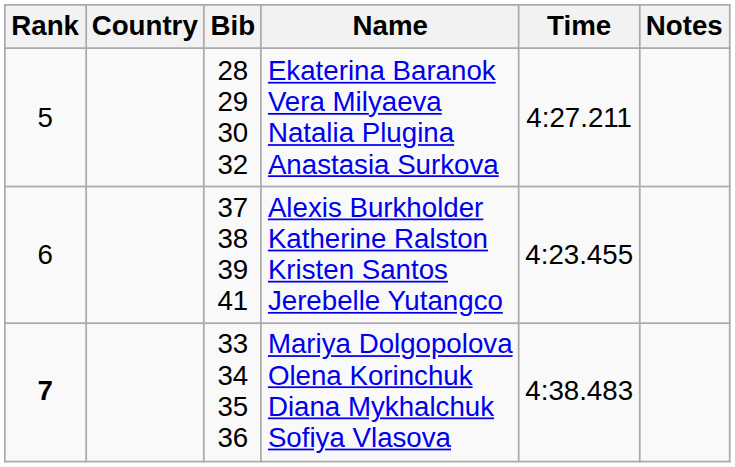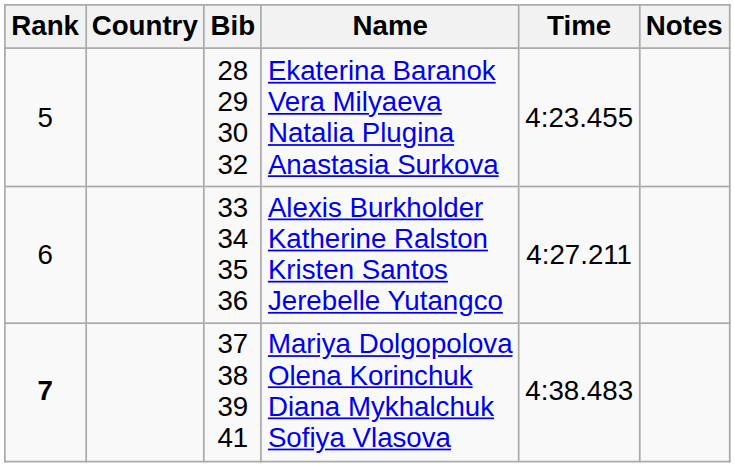row 2 | Time: 4:27.211 -> 4:23.455
row 3 | Bib: 37 38 39 41 -> 33 34 35 36
row 3 | Time: 4:23.455 -> 4:27.211
row 4 | Bib: 33 34 35 36 -> 37 38 39 41
